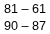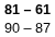81 – 61 | column 1: normal -> bold
